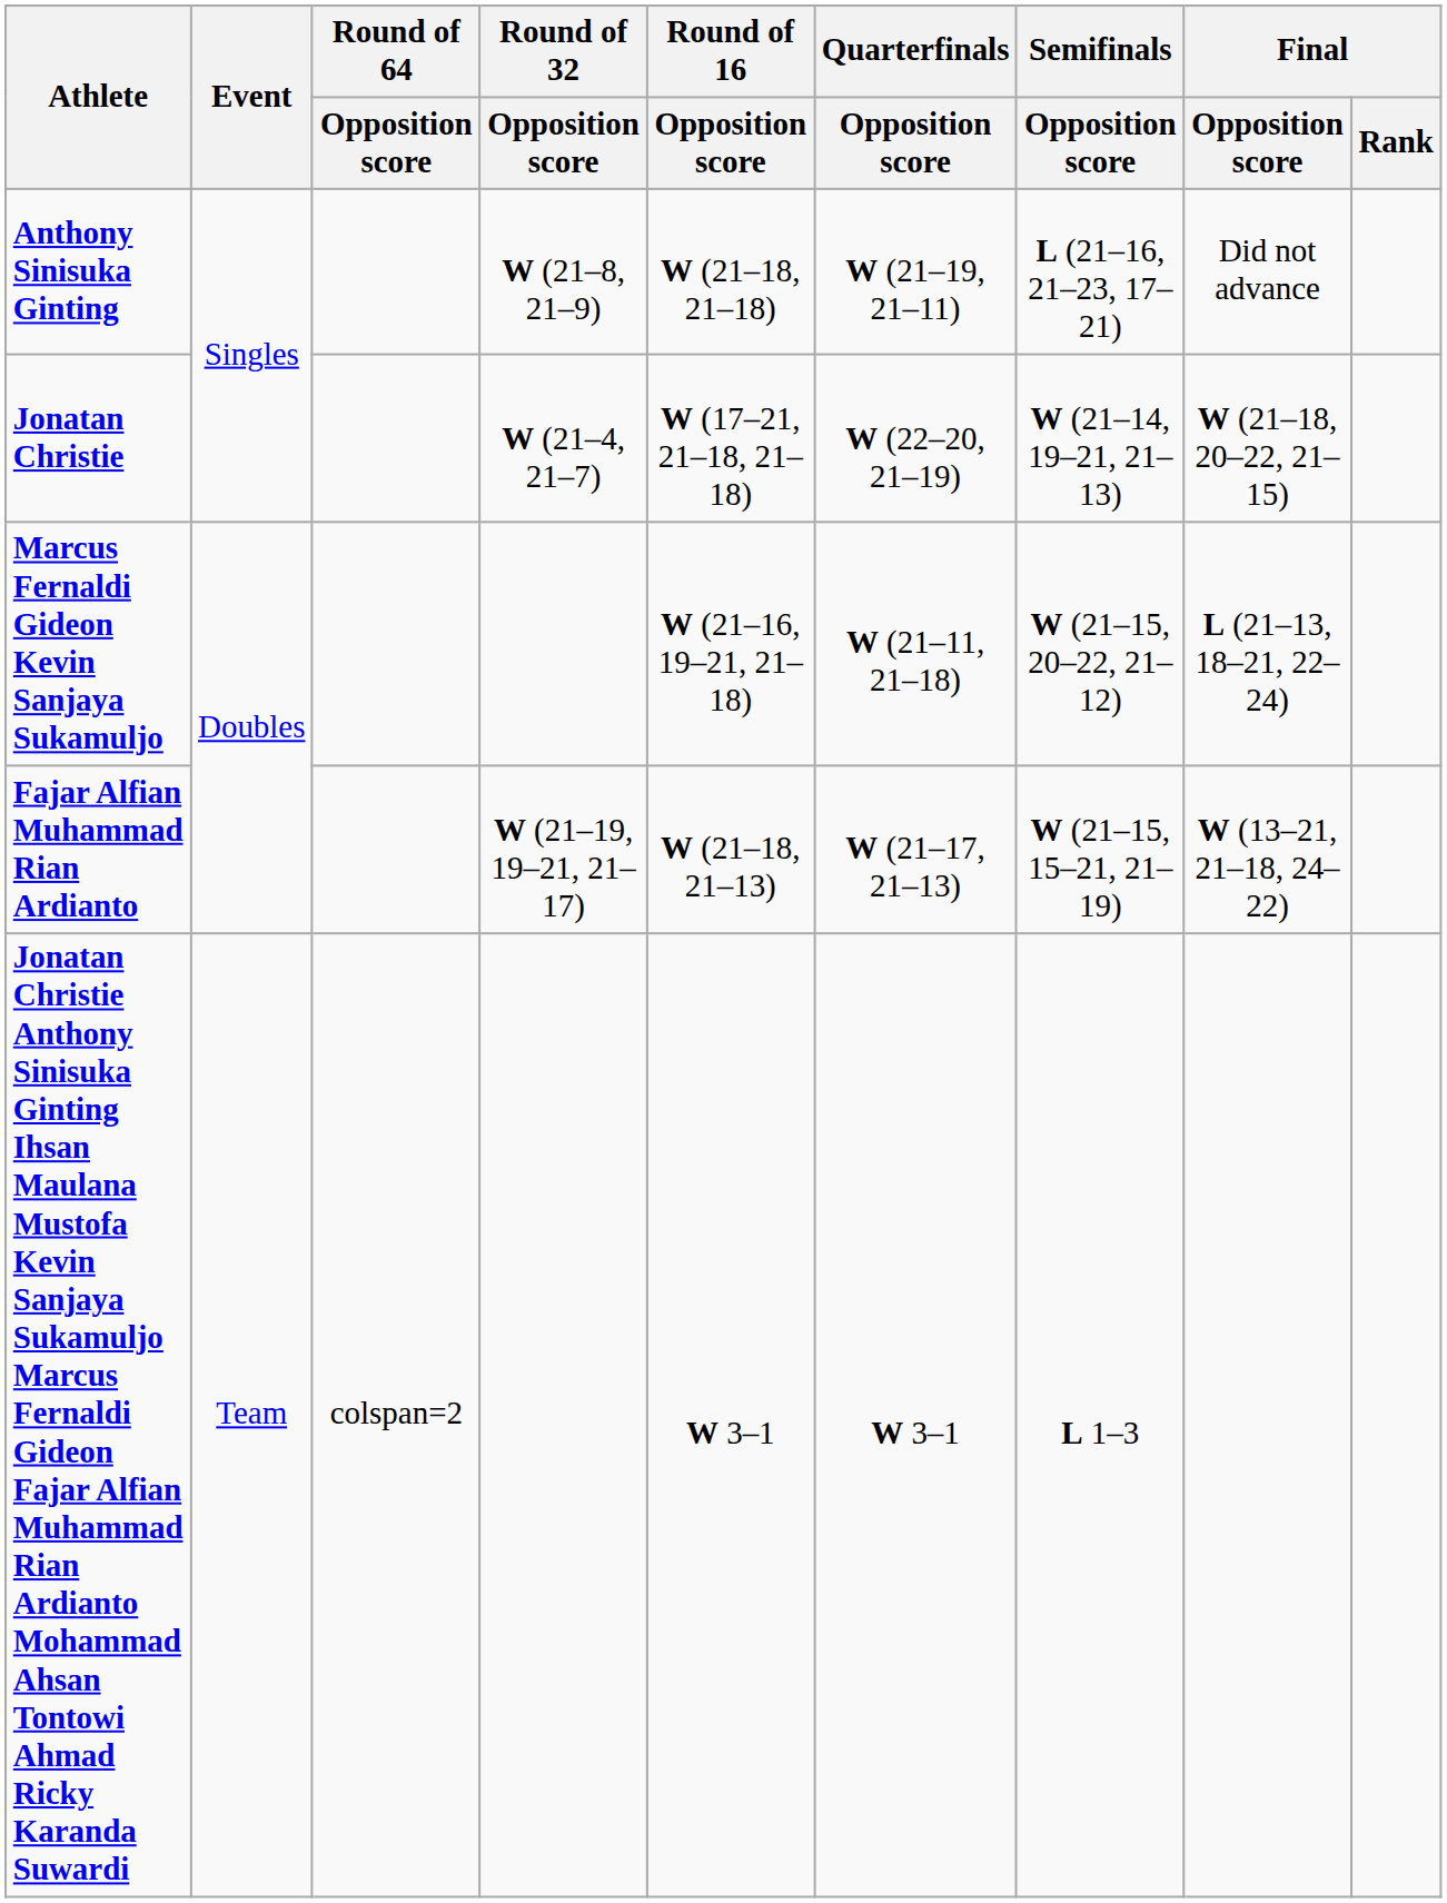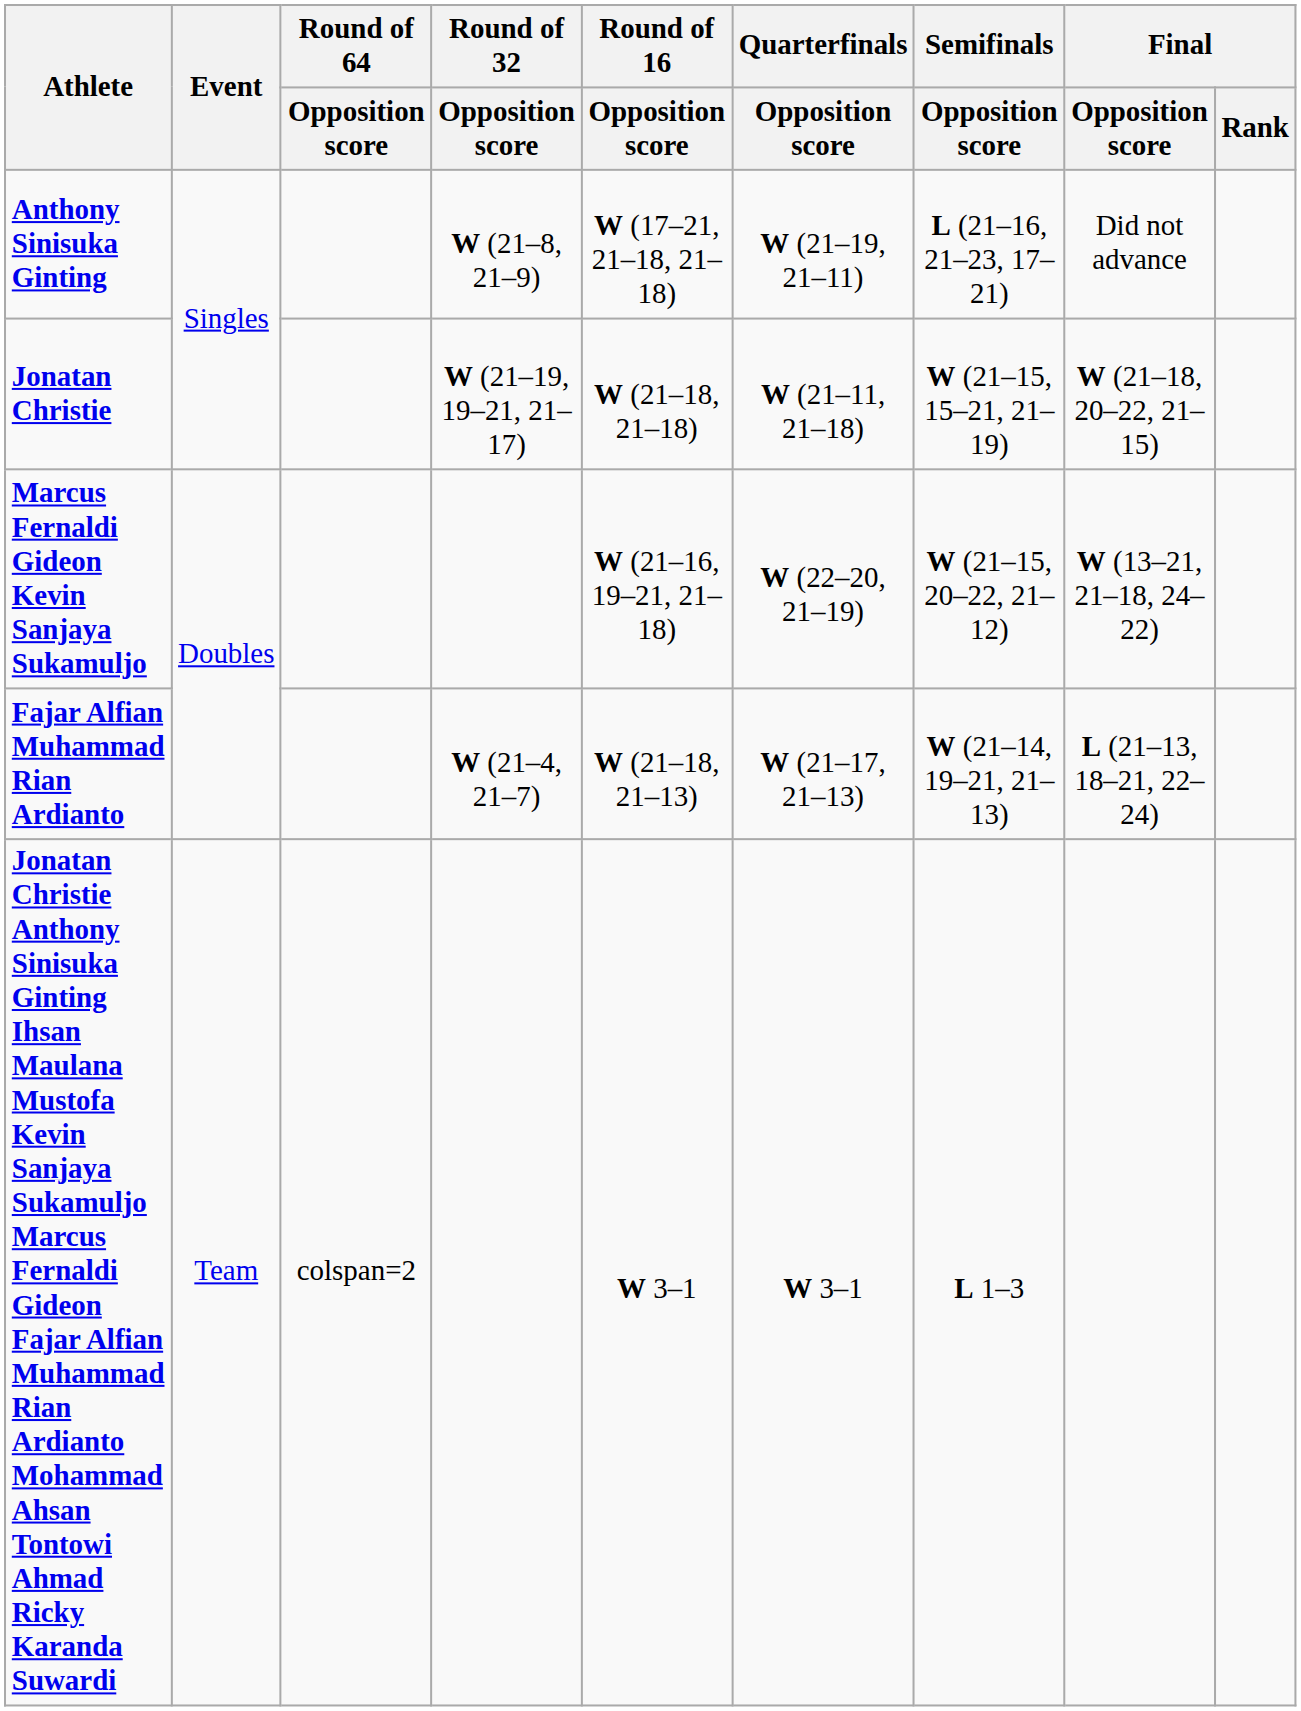Anthony Sinisuka Ginting | Round of 16 / Opposition score: W (21–18, 21–18) -> W (17–21, 21–18, 21–18)
Jonatan Christie | Round of 32 / Opposition score: W (21–4, 21–7) -> W (21–19, 19–21, 21–17)
Jonatan Christie | Round of 16 / Opposition score: W (17–21, 21–18, 21–18) -> W (21–18, 21–18)
Jonatan Christie | Quarterfinals / Opposition score: W (22–20, 21–19) -> W (21–11, 21–18)
Jonatan Christie | Semifinals / Opposition score: W (21–14, 19–21, 21–13) -> W (21–15, 15–21, 21–19)
Marcus Fernaldi Gideon Kevin Sanjaya Sukamuljo | Quarterfinals / Opposition score: W (21–11, 21–18) -> W (22–20, 21–19)
Marcus Fernaldi Gideon Kevin Sanjaya Sukamuljo | Final / Opposition score: L (21–13, 18–21, 22–24) -> W (13–21, 21–18, 24–22)
Fajar Alfian Muhammad Rian Ardianto | Round of 32 / Opposition score: W (21–19, 19–21, 21–17) -> W (21–4, 21–7)
Fajar Alfian Muhammad Rian Ardianto | Semifinals / Opposition score: W (21–15, 15–21, 21–19) -> W (21–14, 19–21, 21–13)
Fajar Alfian Muhammad Rian Ardianto | Final / Opposition score: W (13–21, 21–18, 24–22) -> L (21–13, 18–21, 22–24)
